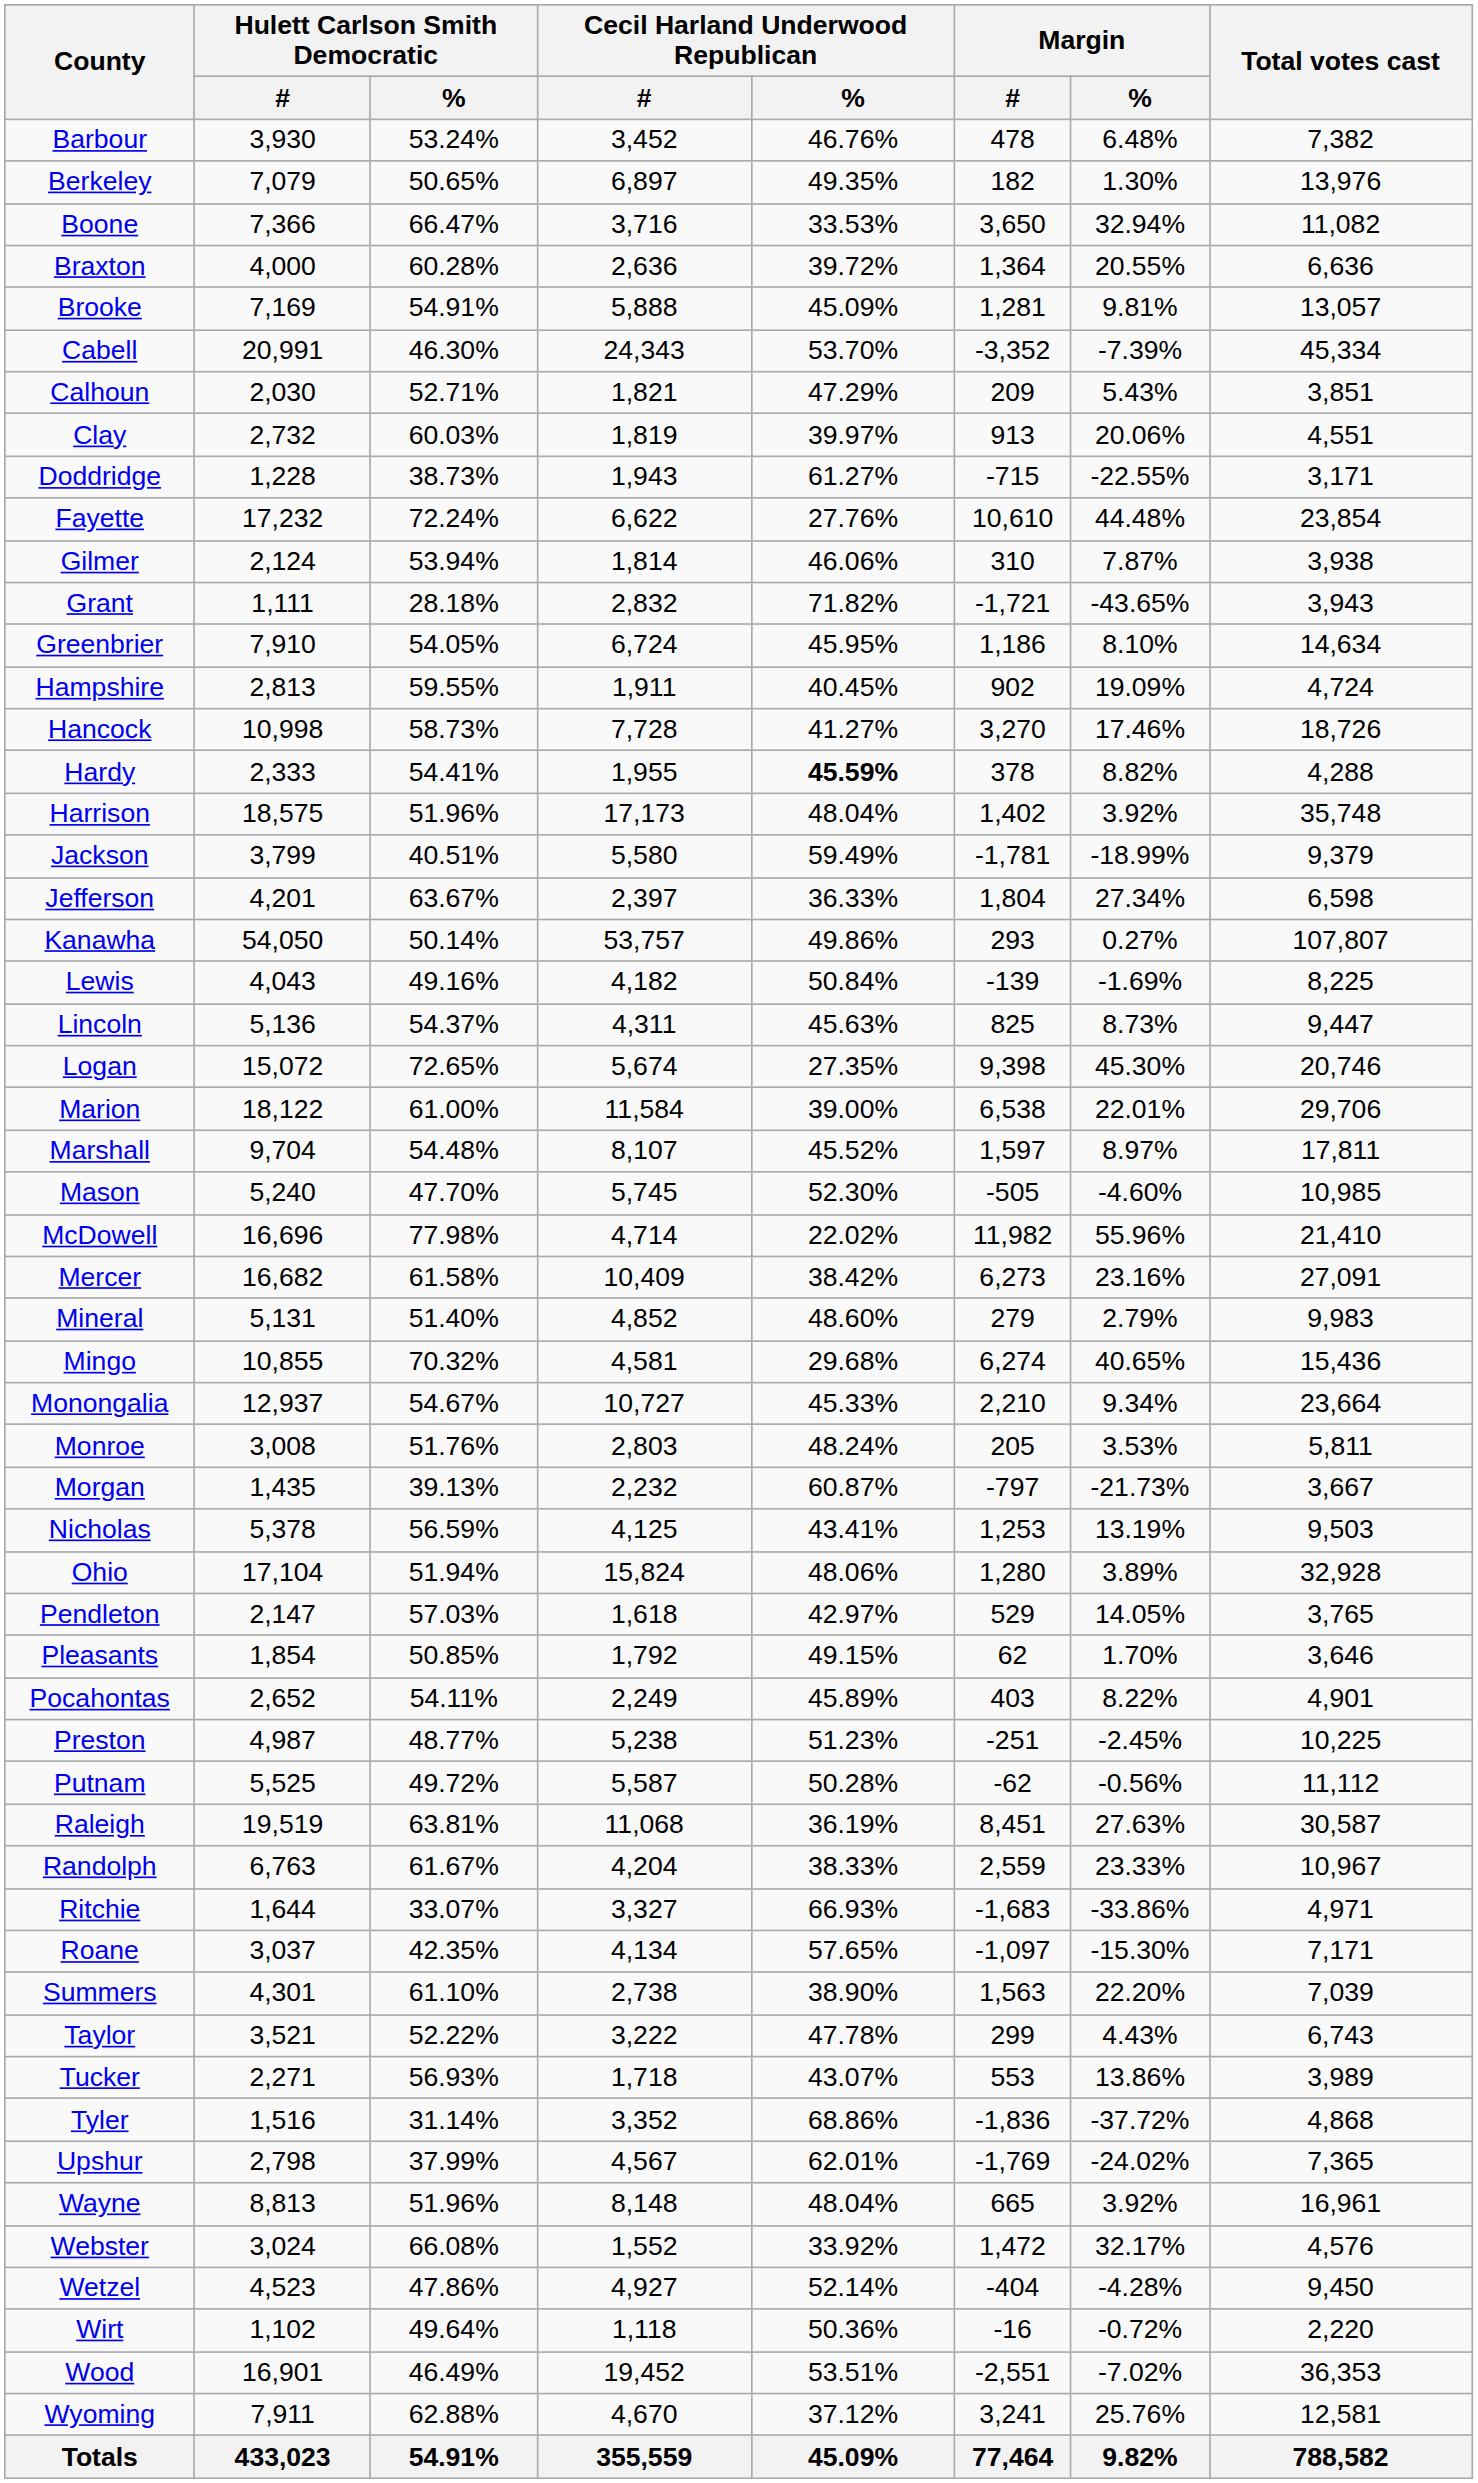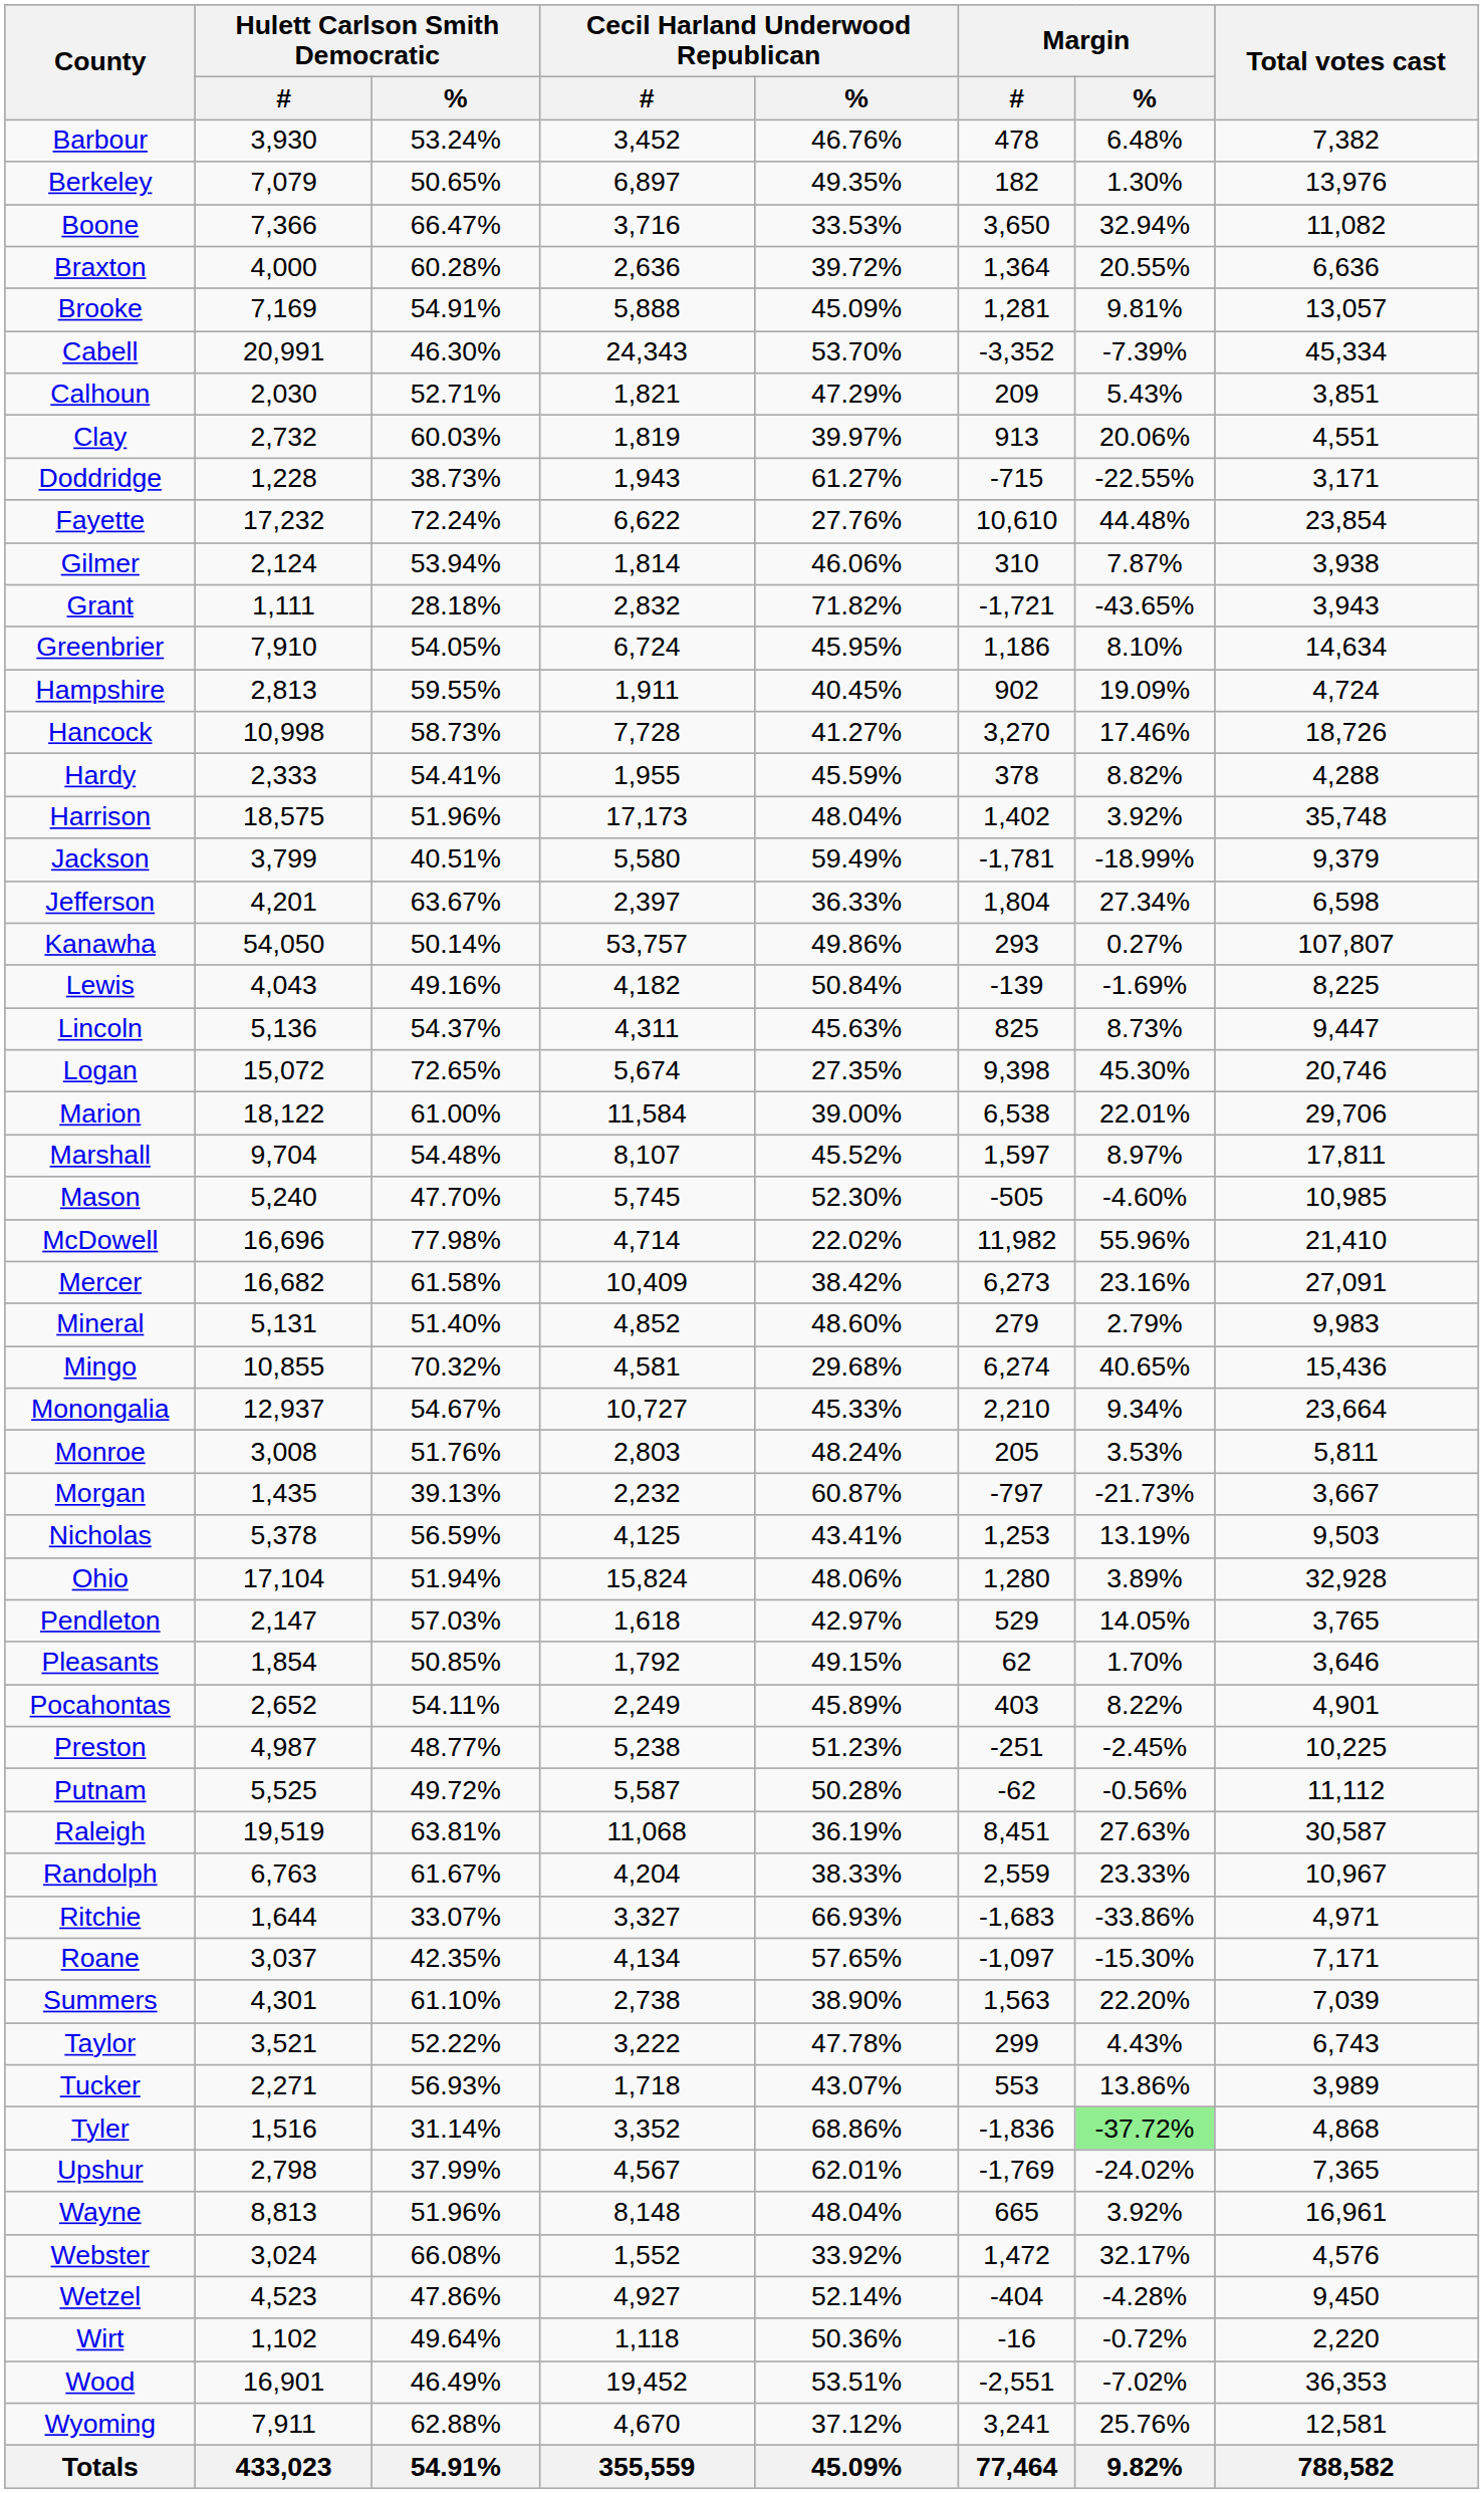Hardy | Cecil Harland Underwood Republican / %: bold -> normal
Tyler | Margin / %: no background -> lightgreen background
